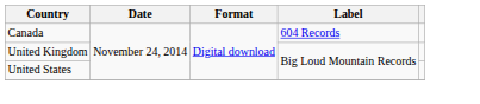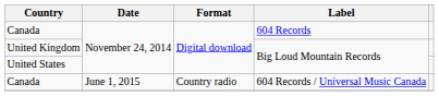+ row: Canada | June 1, 2015 | Country radio | 604 Records / Universal Music Canada
